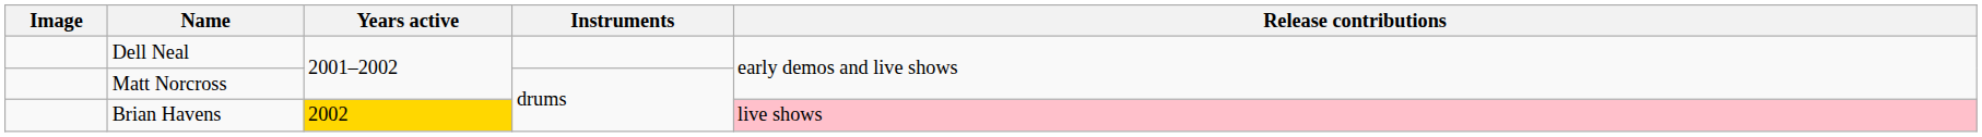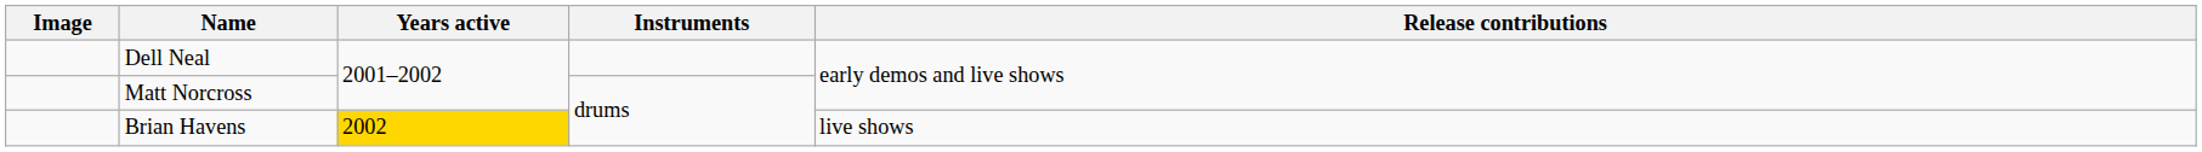Brian Havens | Release contributions: pink background -> no background
